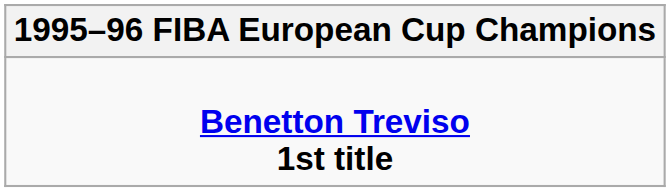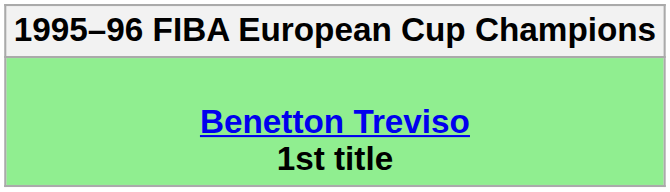row 2 | column 1: no background -> lightgreen background
